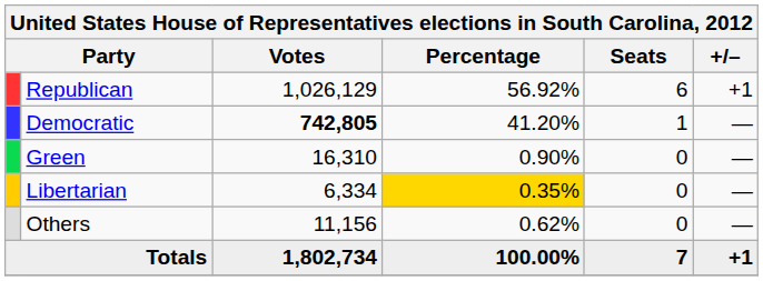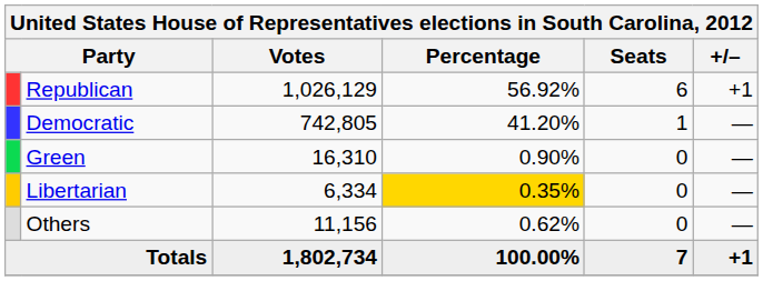Democratic | Votes: bold -> normal
